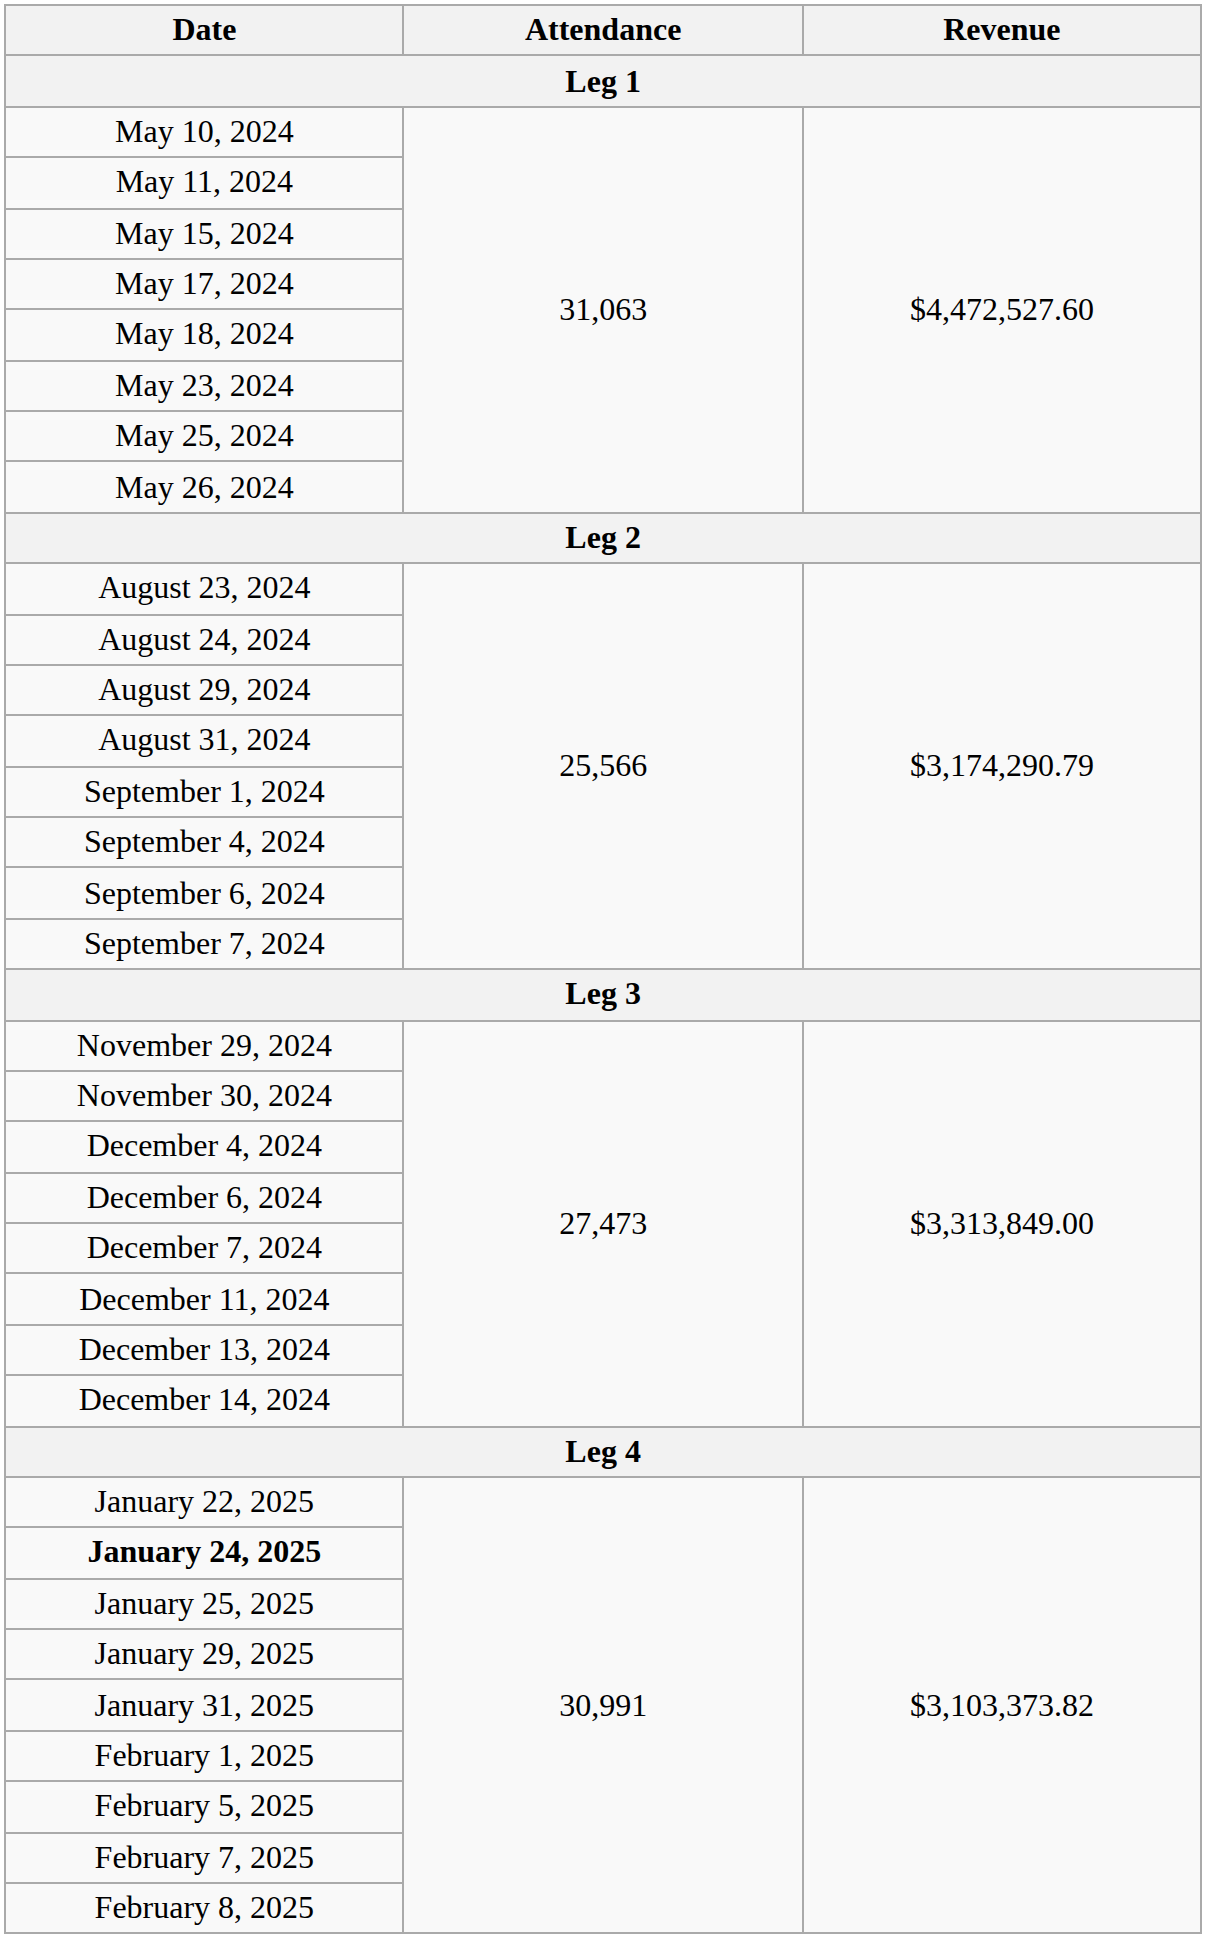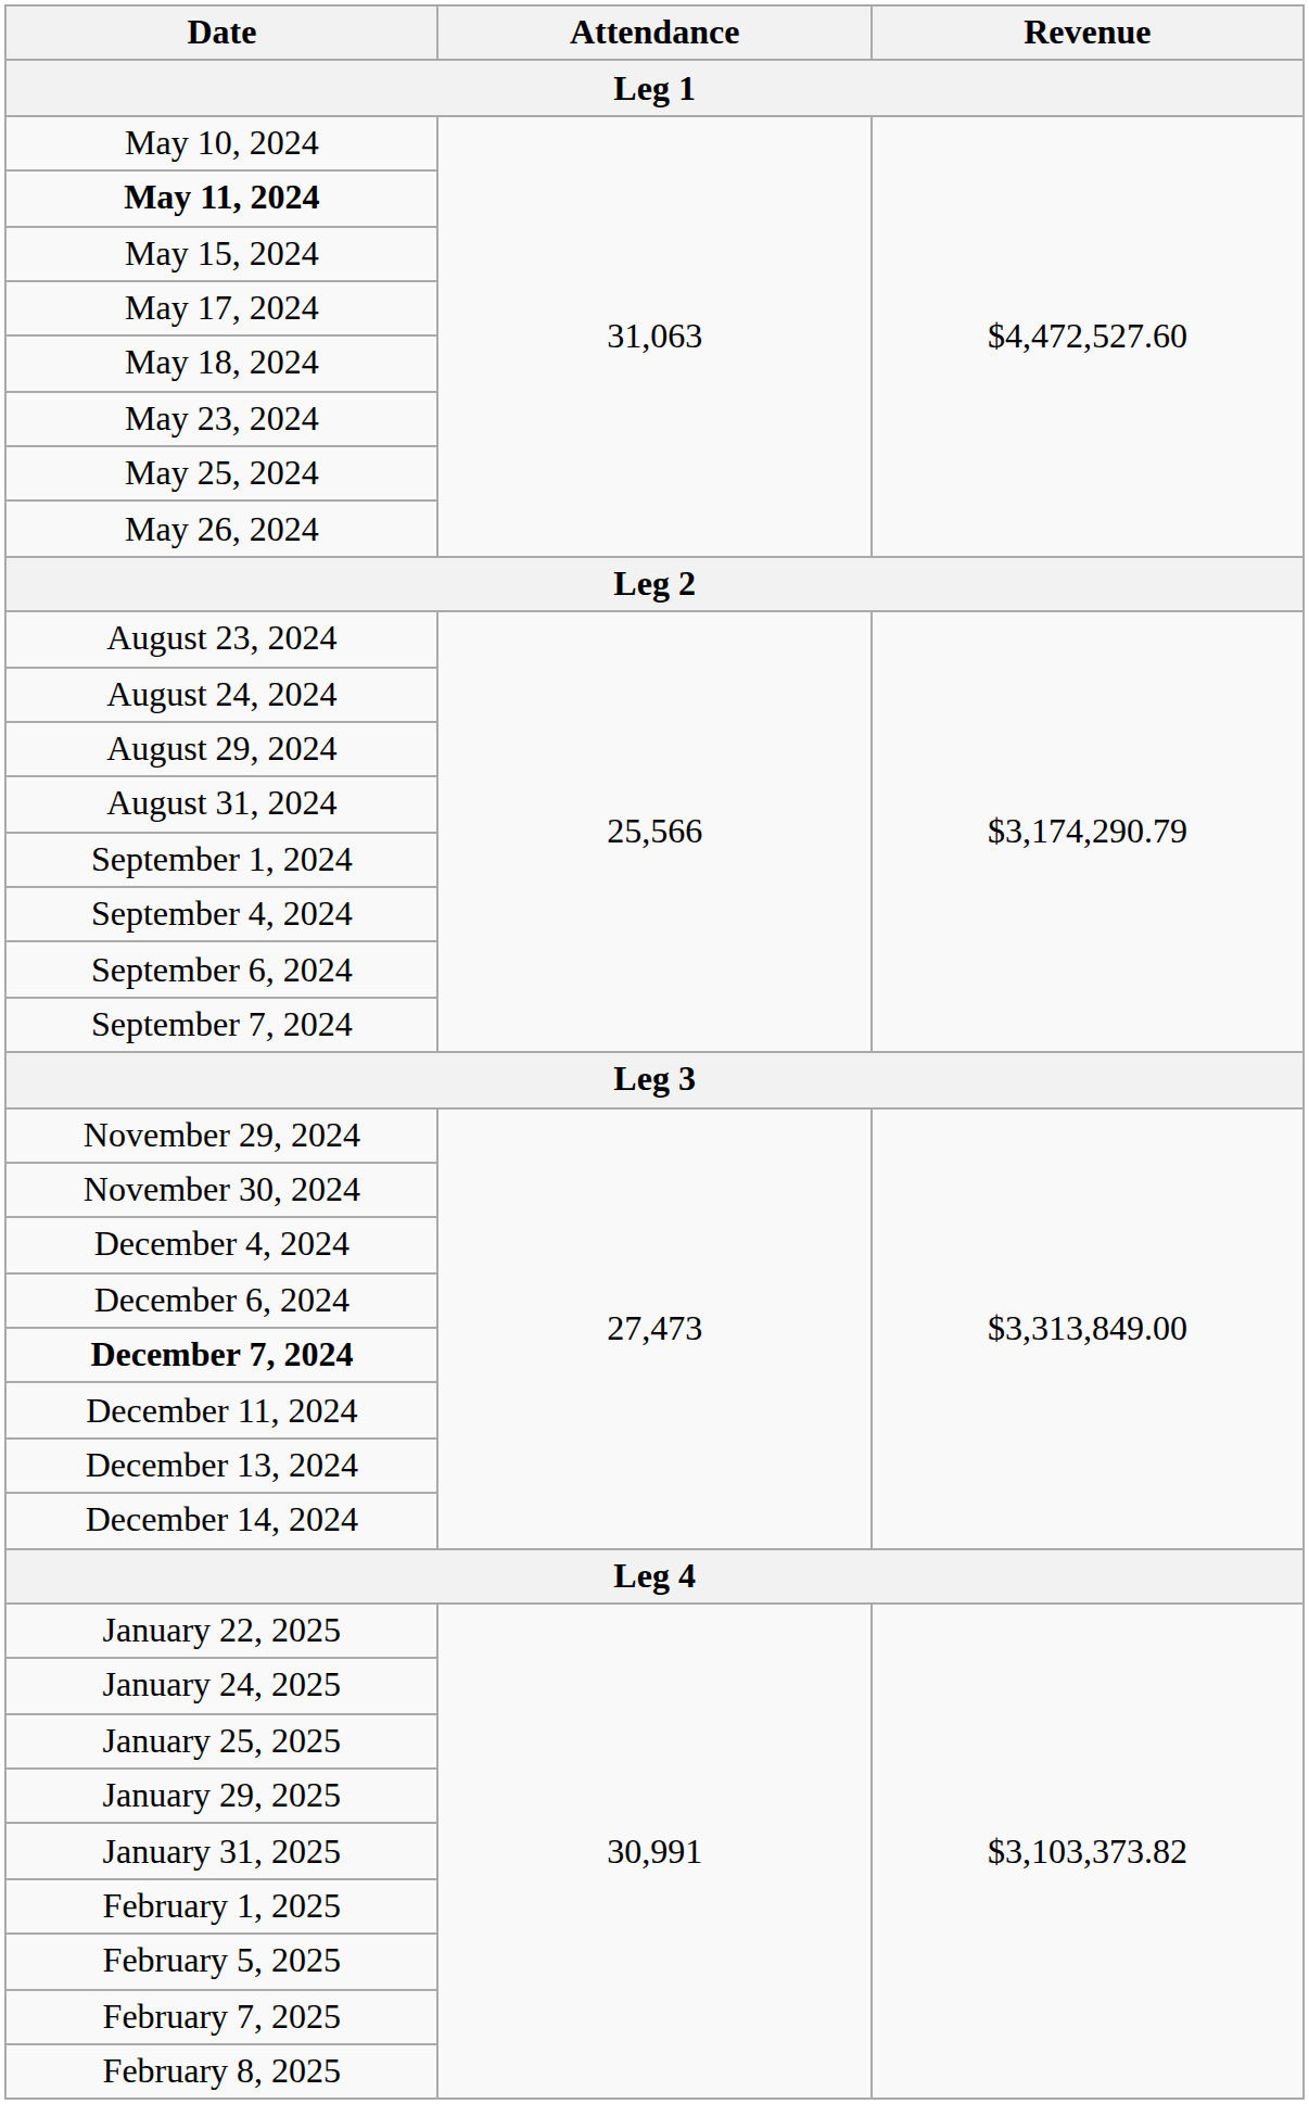May 11, 2024 | Date: normal -> bold
December 7, 2024 | Date: normal -> bold
January 24, 2025 | Date: bold -> normal
